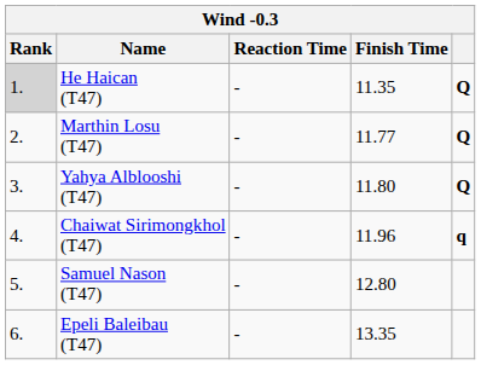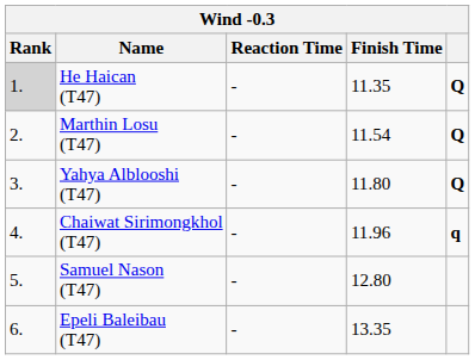Marthin Losu (T47) | Finish Time: 11.77 -> 11.54
